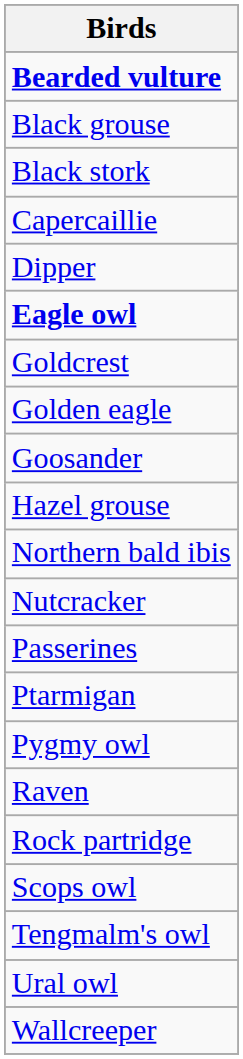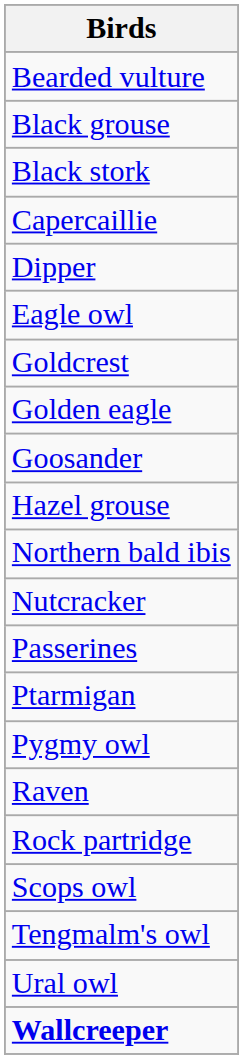row 2 | column 1: bold -> normal
row 7 | column 1: bold -> normal
row 22 | column 1: normal -> bold
